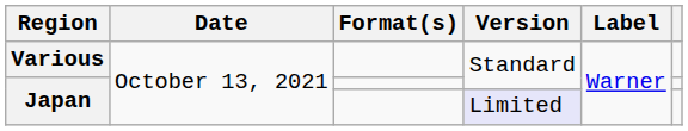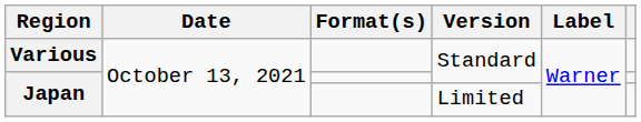Japan / Limited | Version: lavender background -> no background
